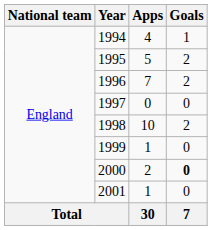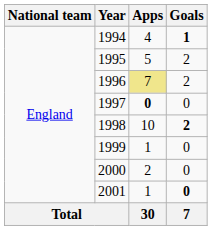1994 | Goals: normal -> bold
1996 | Apps: no background -> khaki background
1997 | Apps: normal -> bold
1998 | Goals: normal -> bold
2000 | Goals: bold -> normal
2001 | Goals: normal -> bold
